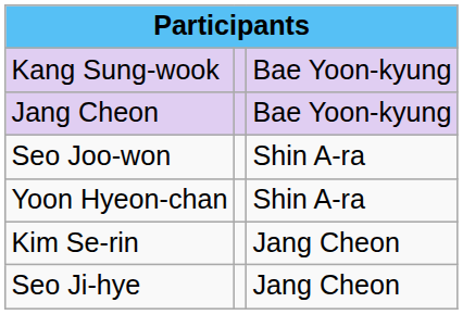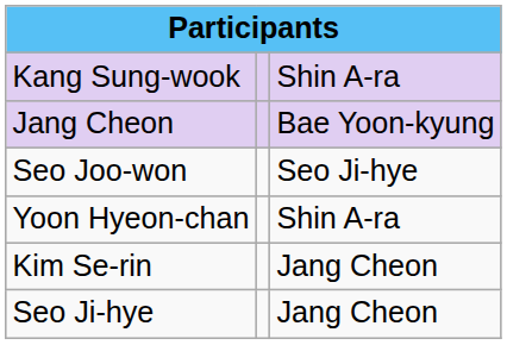Kang Sung-wook | column 3: Bae Yoon-kyung -> Shin A-ra
Seo Joo-won | column 3: Shin A-ra -> Seo Ji-hye
